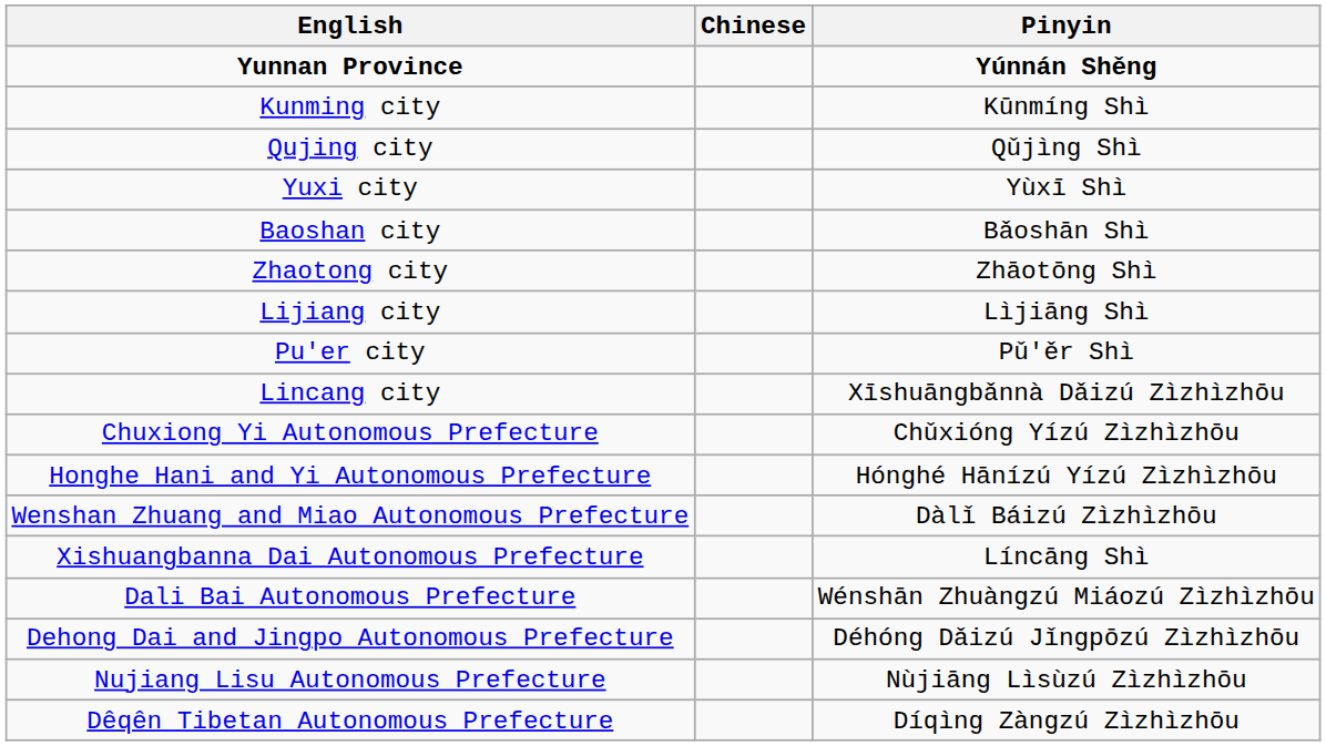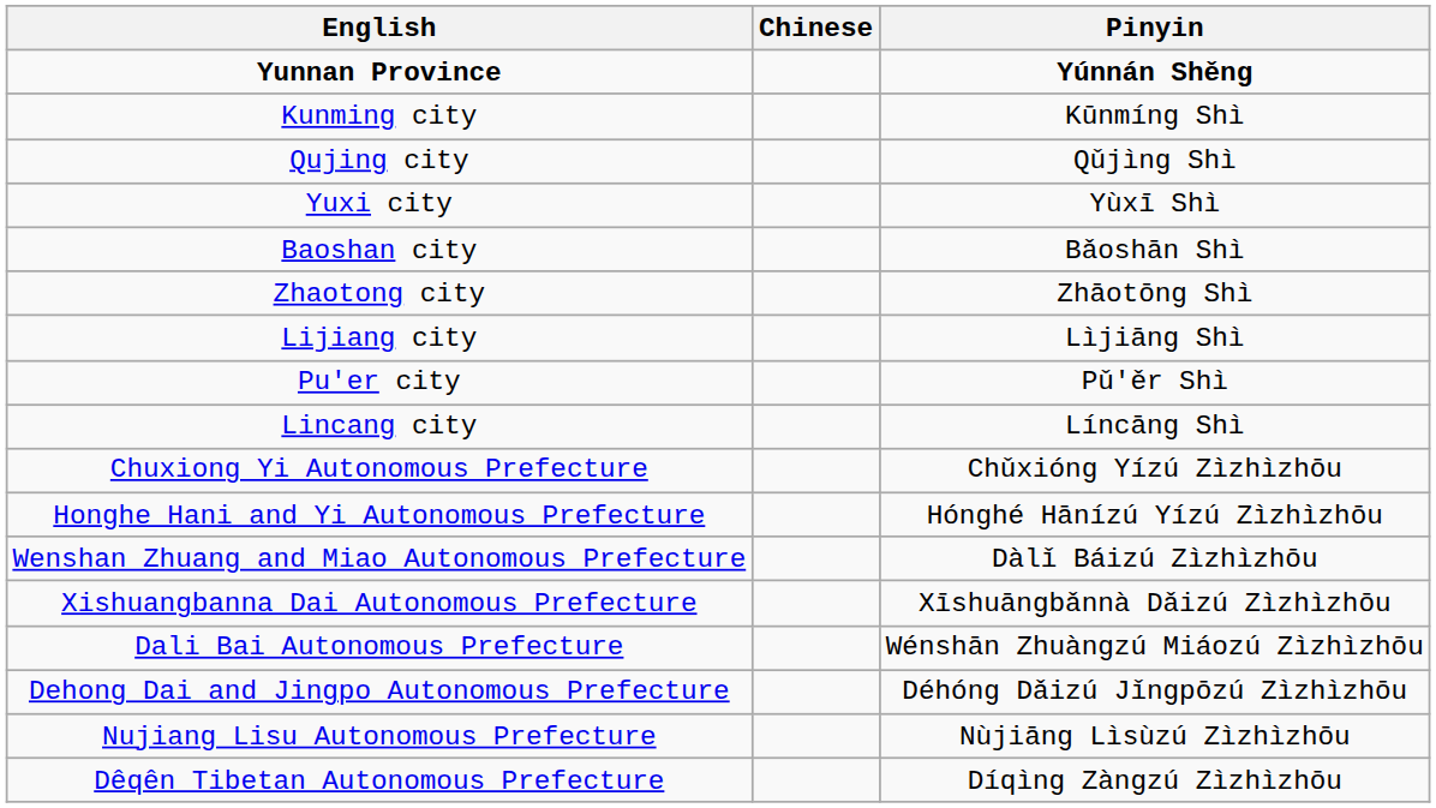Lincang city | Pinyin: Xīshuāngbǎnnà Dǎizú Zìzhìzhōu -> Líncāng Shì
Xishuangbanna Dai Autonomous Prefecture | Pinyin: Líncāng Shì -> Xīshuāngbǎnnà Dǎizú Zìzhìzhōu
